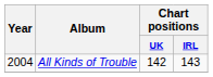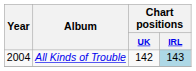row 3 | Chart positions / IRL: no background -> lightblue background
